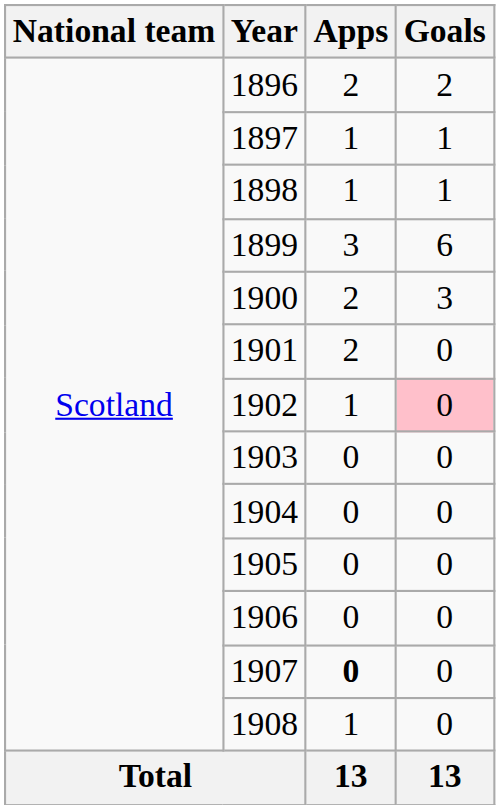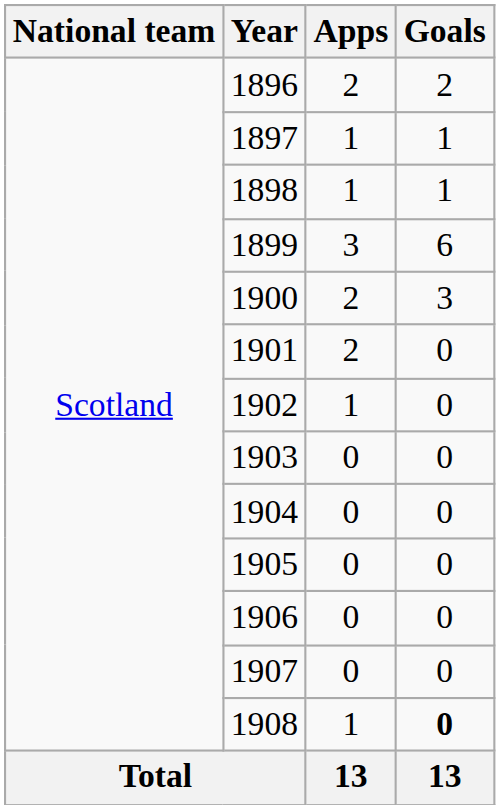1902 | Goals: pink background -> no background
1907 | Apps: bold -> normal
1908 | Goals: normal -> bold
